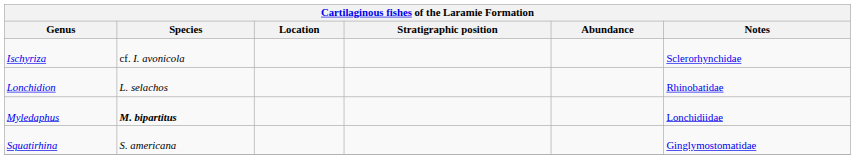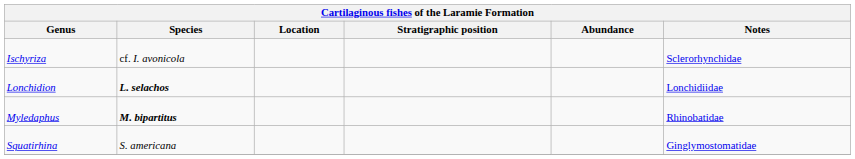Lonchidion | Species: normal -> bold
Lonchidion | Notes: Rhinobatidae -> Lonchidiidae
Myledaphus | Notes: Lonchidiidae -> Rhinobatidae
